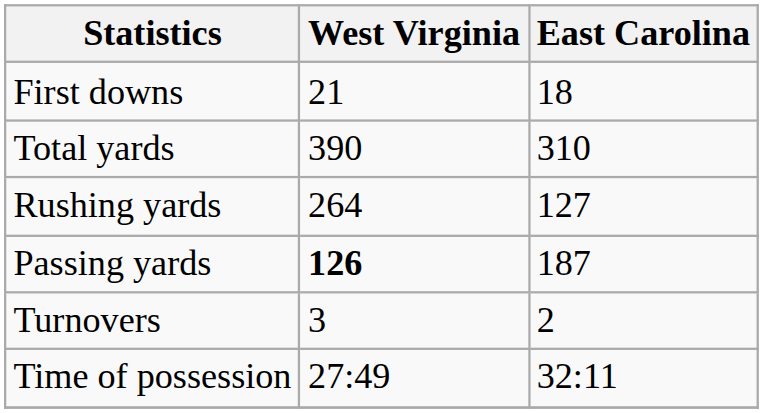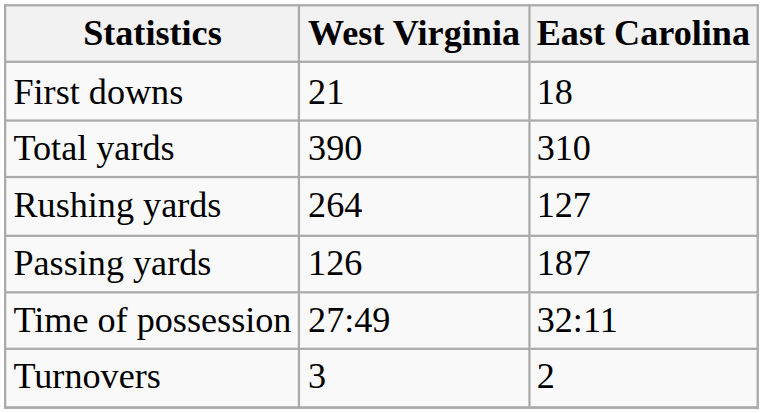Passing yards | West Virginia: bold -> normal
rows swapped: Turnovers <-> Time of possession
